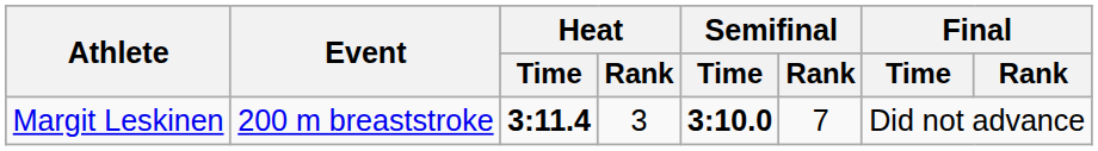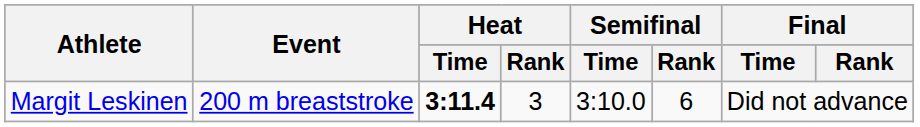Margit Leskinen | Semifinal / Time: bold -> normal
Margit Leskinen | Semifinal / Rank: 7 -> 6
